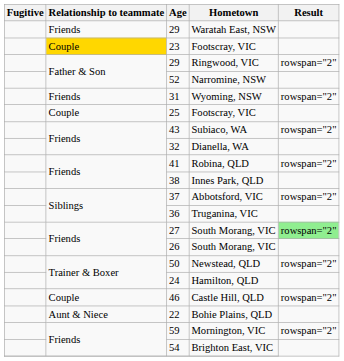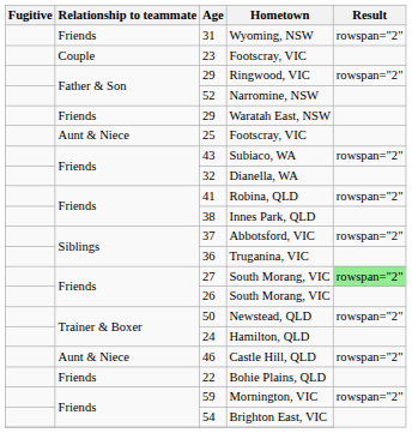rows swapped: Wyoming, NSW <-> Waratah East, NSW
23 / Footscray, VIC | Relationship to teammate: gold background -> no background
25 / Footscray, VIC | Relationship to teammate: Couple -> Aunt & Niece
Castle Hill, QLD | Relationship to teammate: Couple -> Aunt & Niece
Bohie Plains, QLD | Relationship to teammate: Aunt & Niece -> Friends
